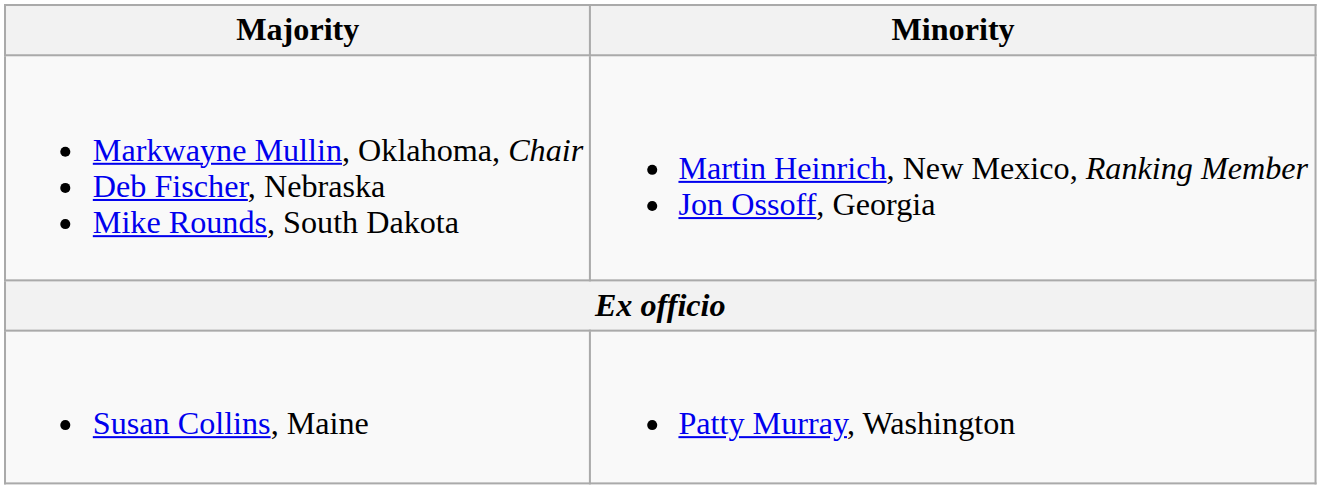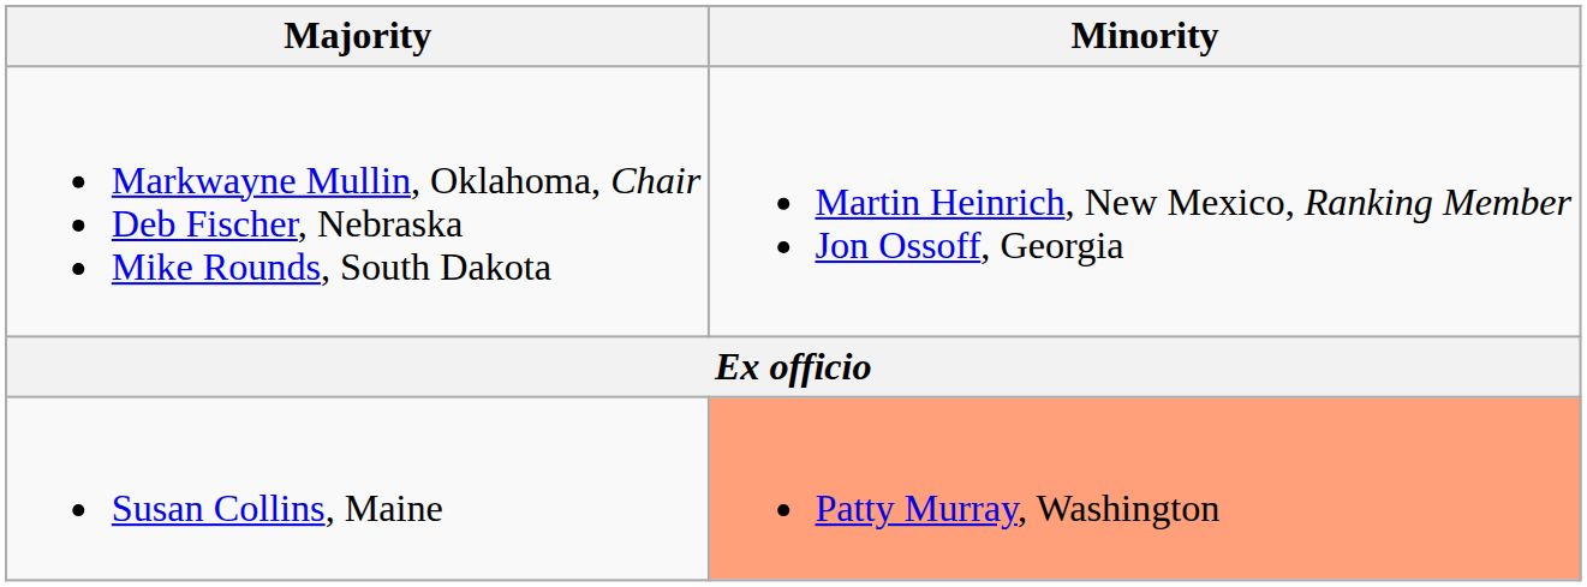Susan Collins, Maine | Minority: no background -> lightsalmon background
